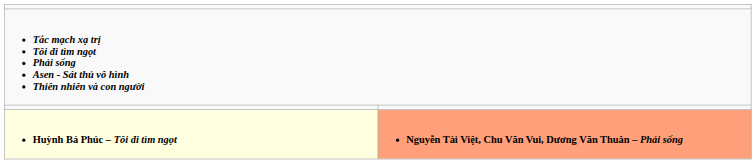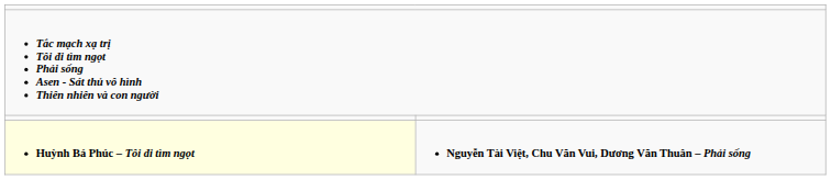row 4 | column 2: lightsalmon background -> no background
